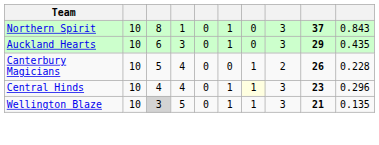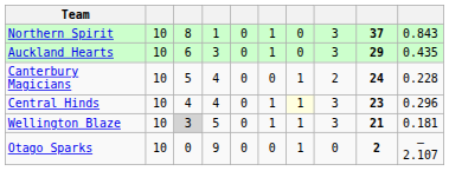Canterbury Magicians | column 9: 26 -> 24
Wellington Blaze | column 10: 0.135 -> 0.181
+ row: Otago Sparks | 10 | 0 | 9 | 0 | 0 | 1 | 0 | 2 | –2.107
